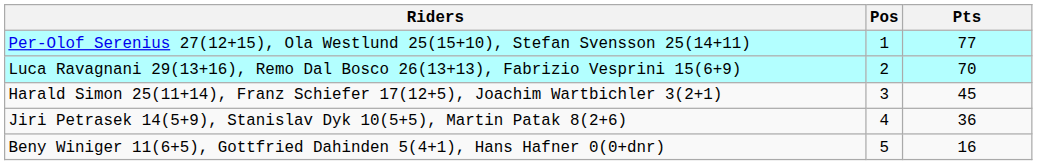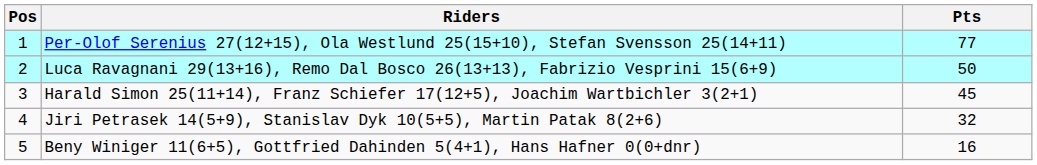columns swapped: Pos <-> Riders
row 3 | Pts: 70 -> 50
row 5 | Pts: 36 -> 32
